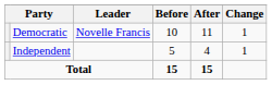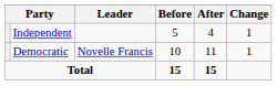rows swapped: Democratic <-> Independent
